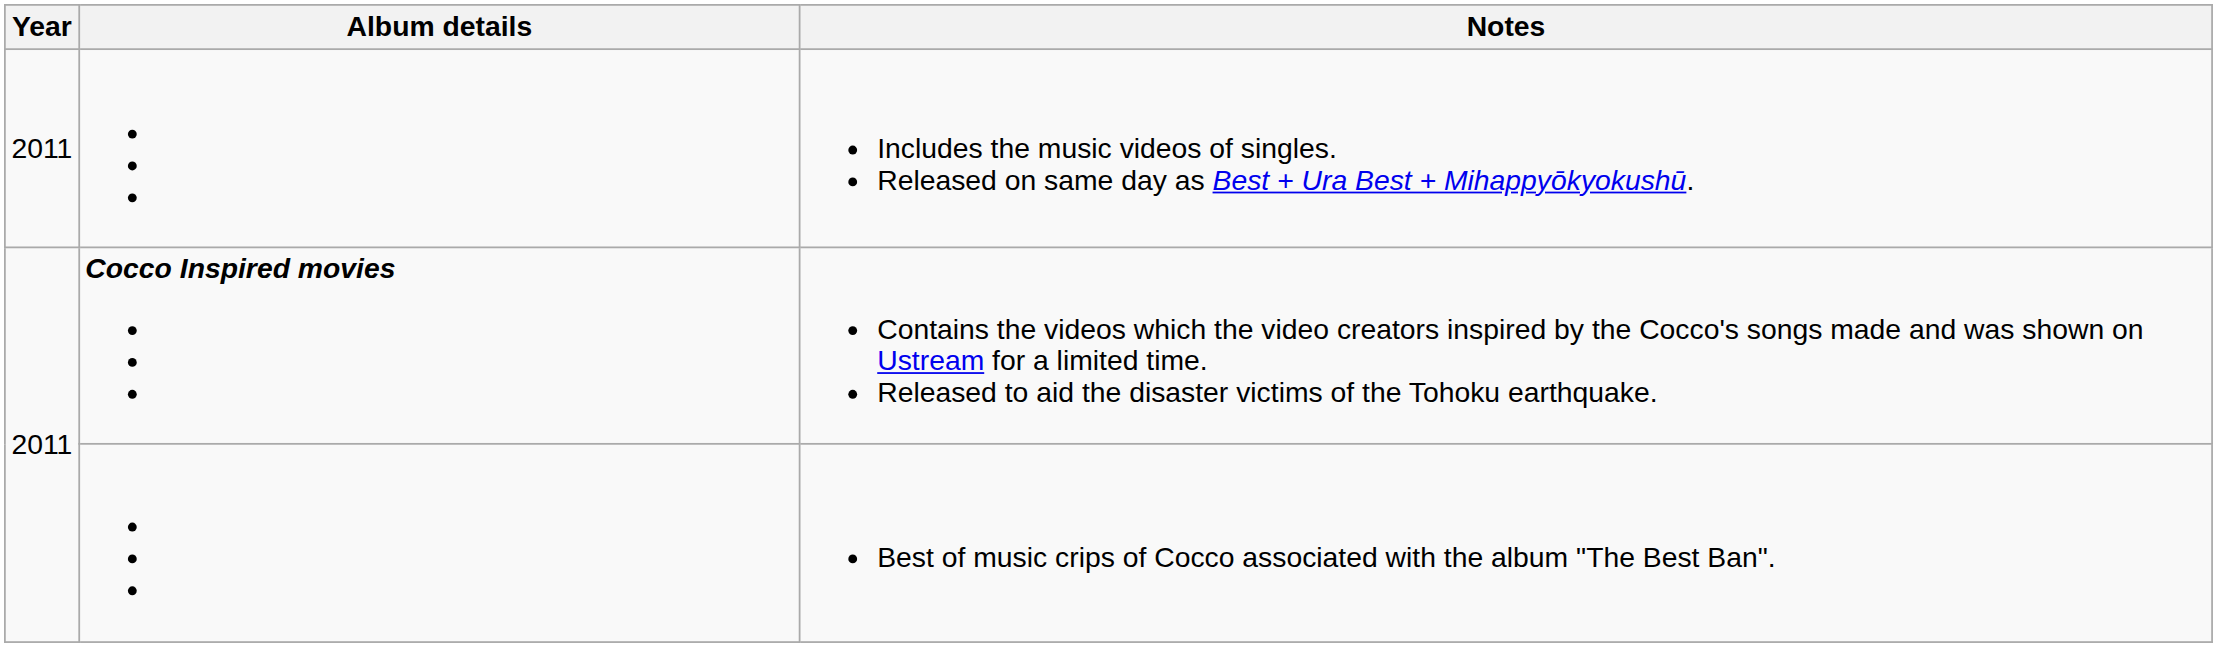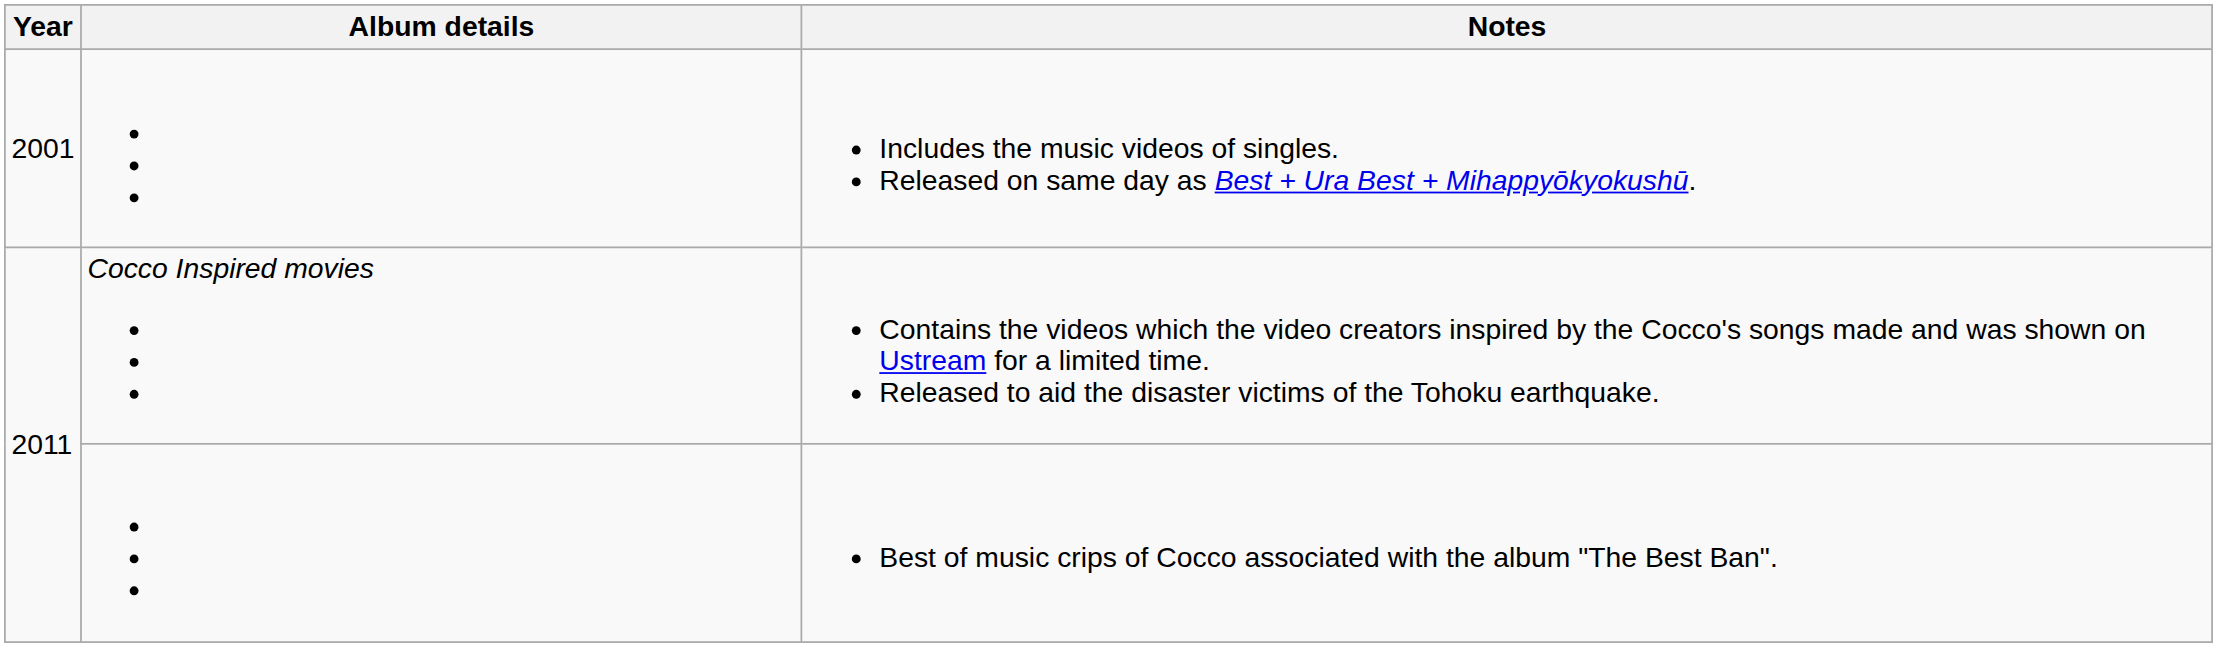row 2 | Year: 2011 -> 2001
row 3 | Album details: bold -> normal
